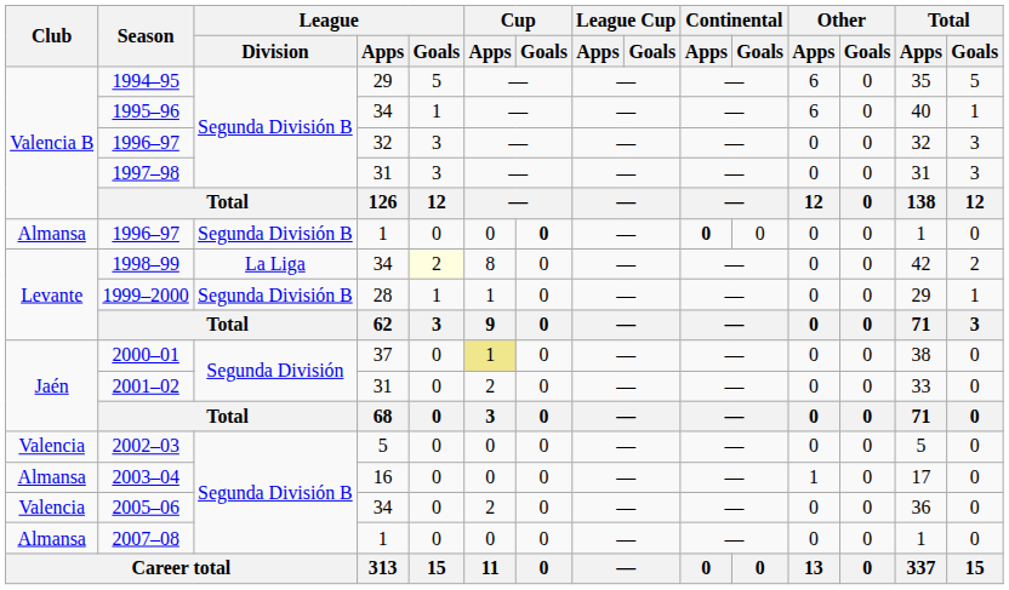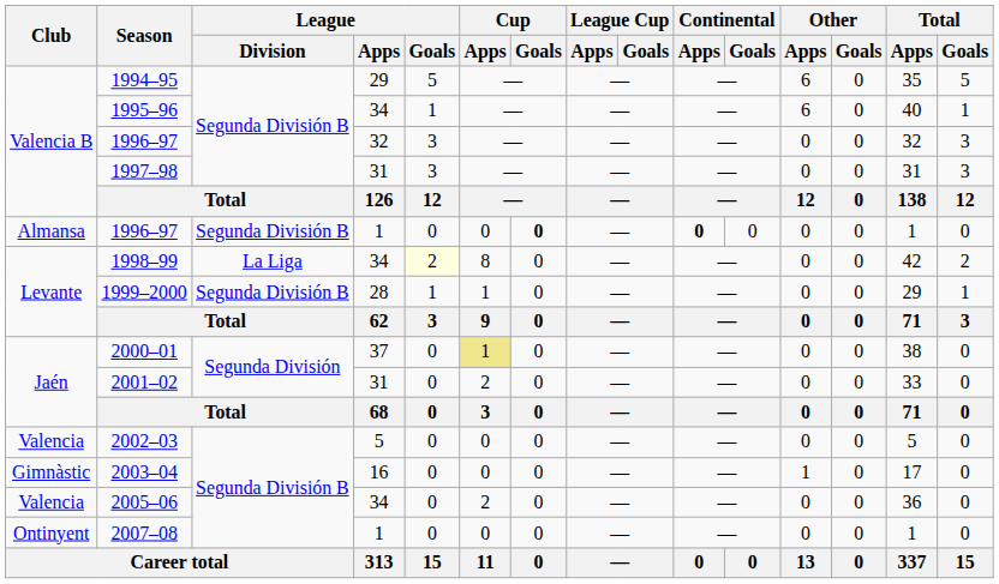2003–04 | Club: Almansa -> Gimnàstic
2007–08 | Club: Almansa -> Ontinyent
